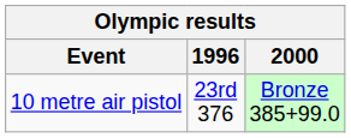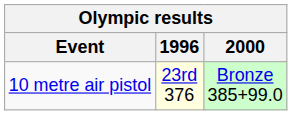10 metre air pistol | 1996: no background -> lightyellow background
